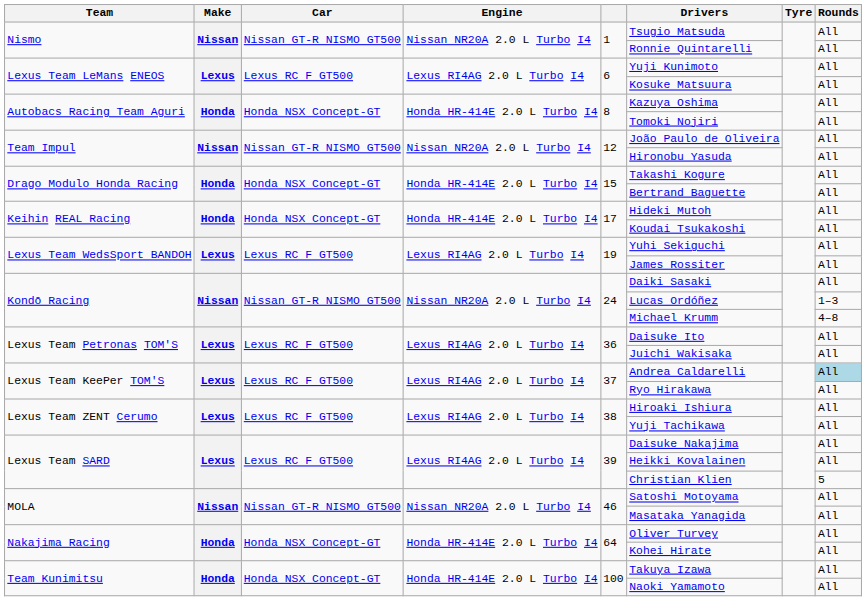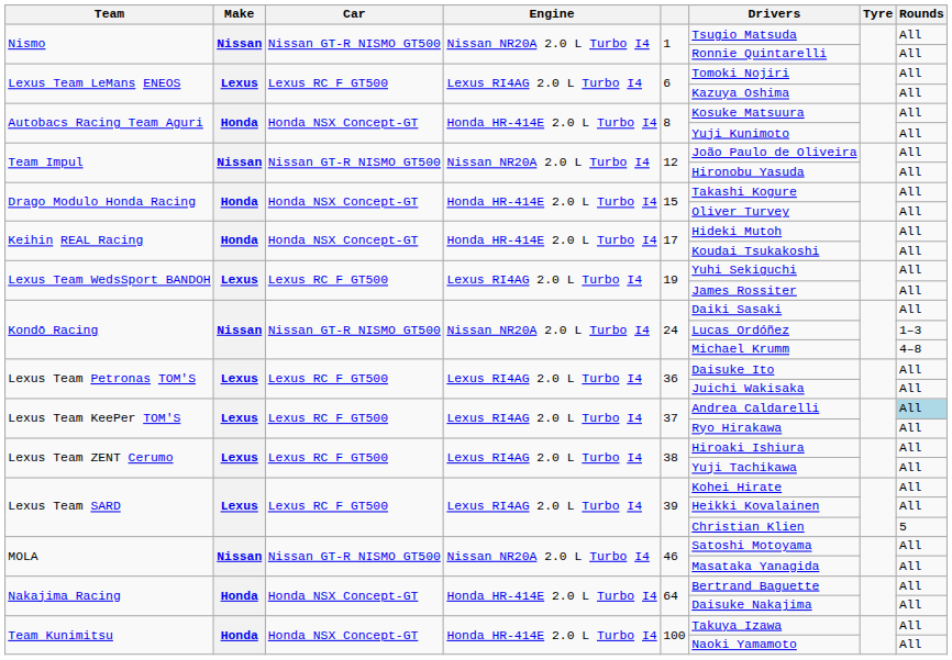row 4 | Drivers: Yuji Kunimoto -> Tomoki Nojiri
row 5 | Drivers: Kosuke Matsuura -> Kazuya Oshima
row 6 | Drivers: Kazuya Oshima -> Kosuke Matsuura
row 7 | Drivers: Tomoki Nojiri -> Yuji Kunimoto
row 11 | Drivers: Bertrand Baguette -> Oliver Turvey
row 25 | Drivers: Daisuke Nakajima -> Kohei Hirate
row 30 | Drivers: Oliver Turvey -> Bertrand Baguette
row 31 | Drivers: Kohei Hirate -> Daisuke Nakajima
